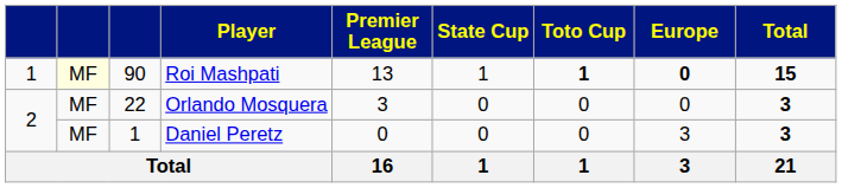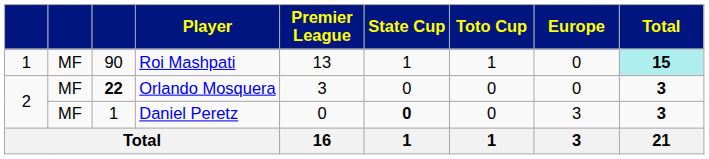Roi Mashpati | column 2: lightyellow background -> no background
Roi Mashpati | Toto Cup: bold -> normal
Roi Mashpati | Europe: bold -> normal
Roi Mashpati | Total: no background -> paleturquoise background
Orlando Mosquera | column 3: normal -> bold
Daniel Peretz | State Cup: normal -> bold
